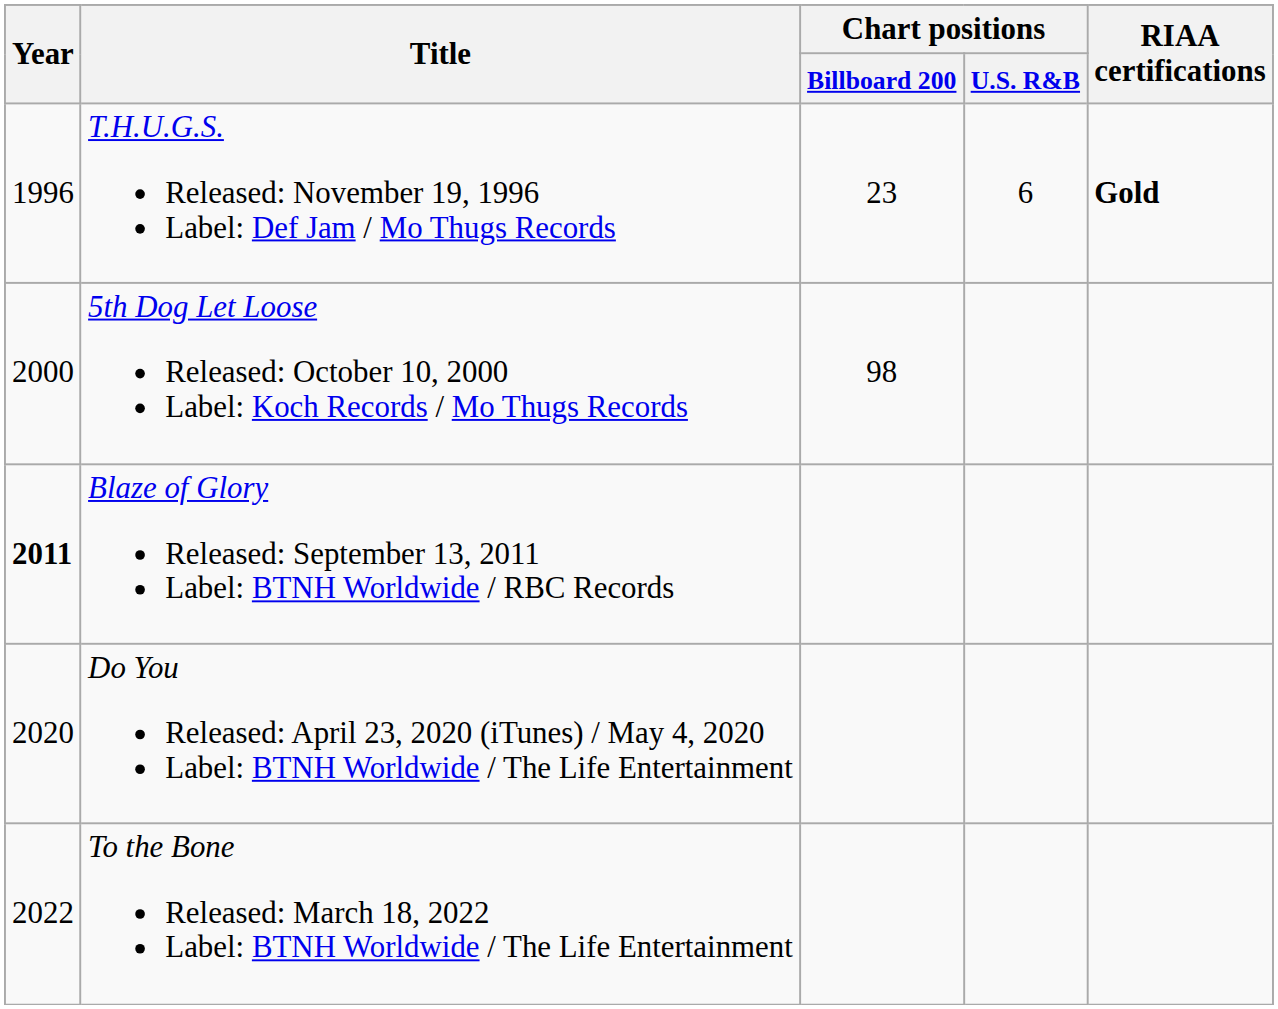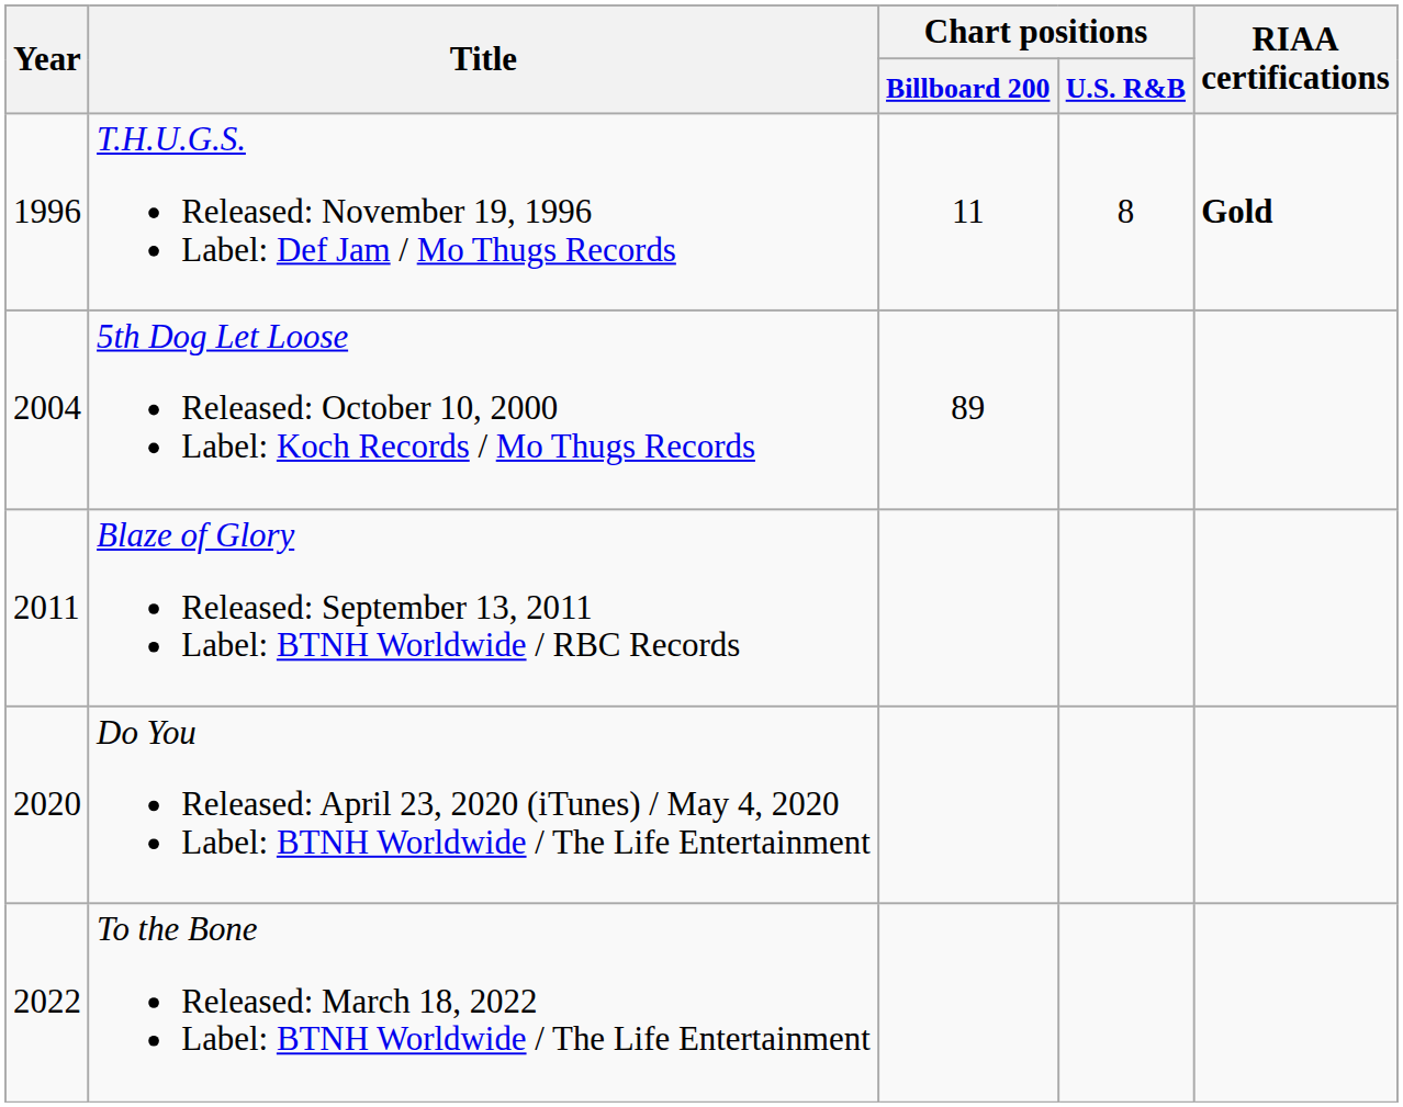row 3 | Chart positions / Billboard 200: 23 -> 11
row 3 | Chart positions / U.S. R&B: 6 -> 8
row 4 | Year: 2000 -> 2004
row 4 | Chart positions / Billboard 200: 98 -> 89
row 5 | Year: bold -> normal
